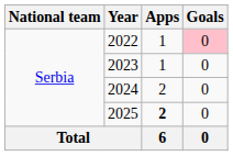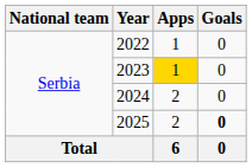2022 | Goals: pink background -> no background
2023 | Apps: no background -> gold background
2025 | Apps: bold -> normal
2025 | Goals: normal -> bold
